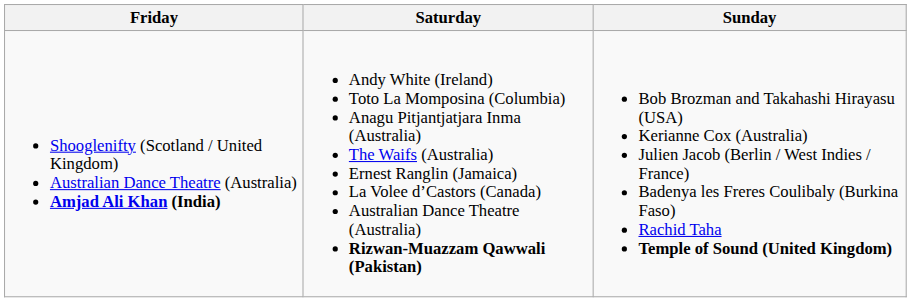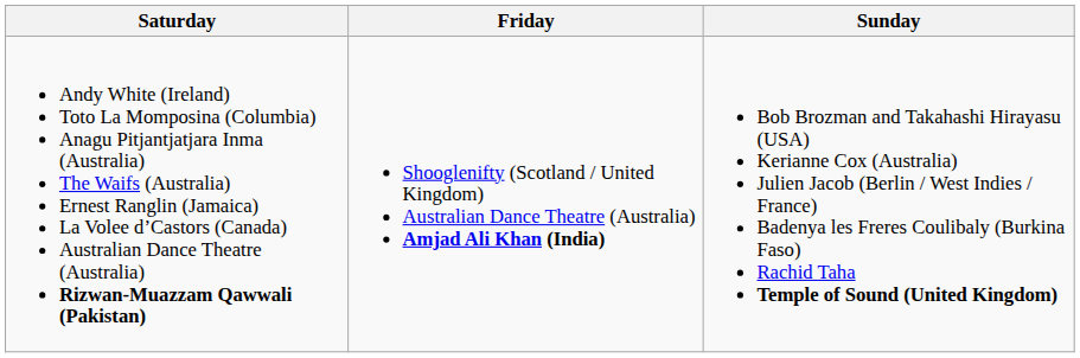columns swapped: Friday <-> Saturday
